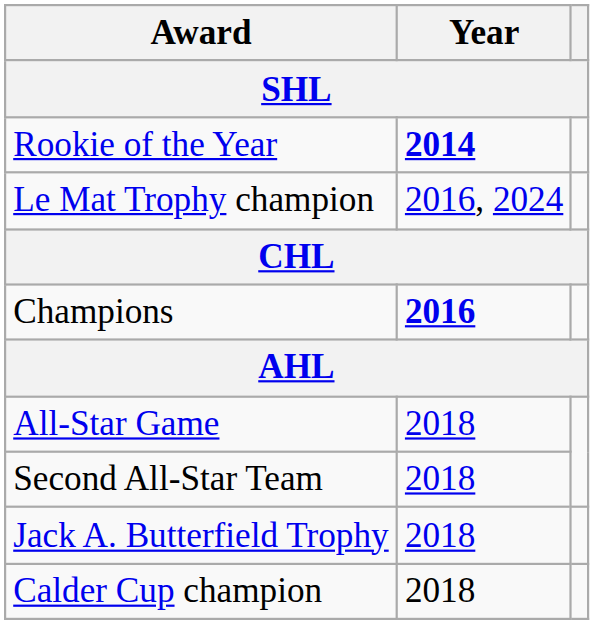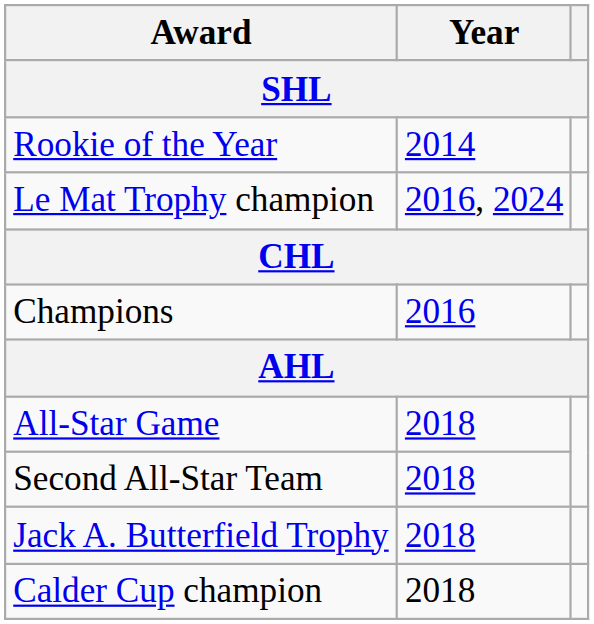Rookie of the Year | Year: bold -> normal
Champions | Year: bold -> normal
